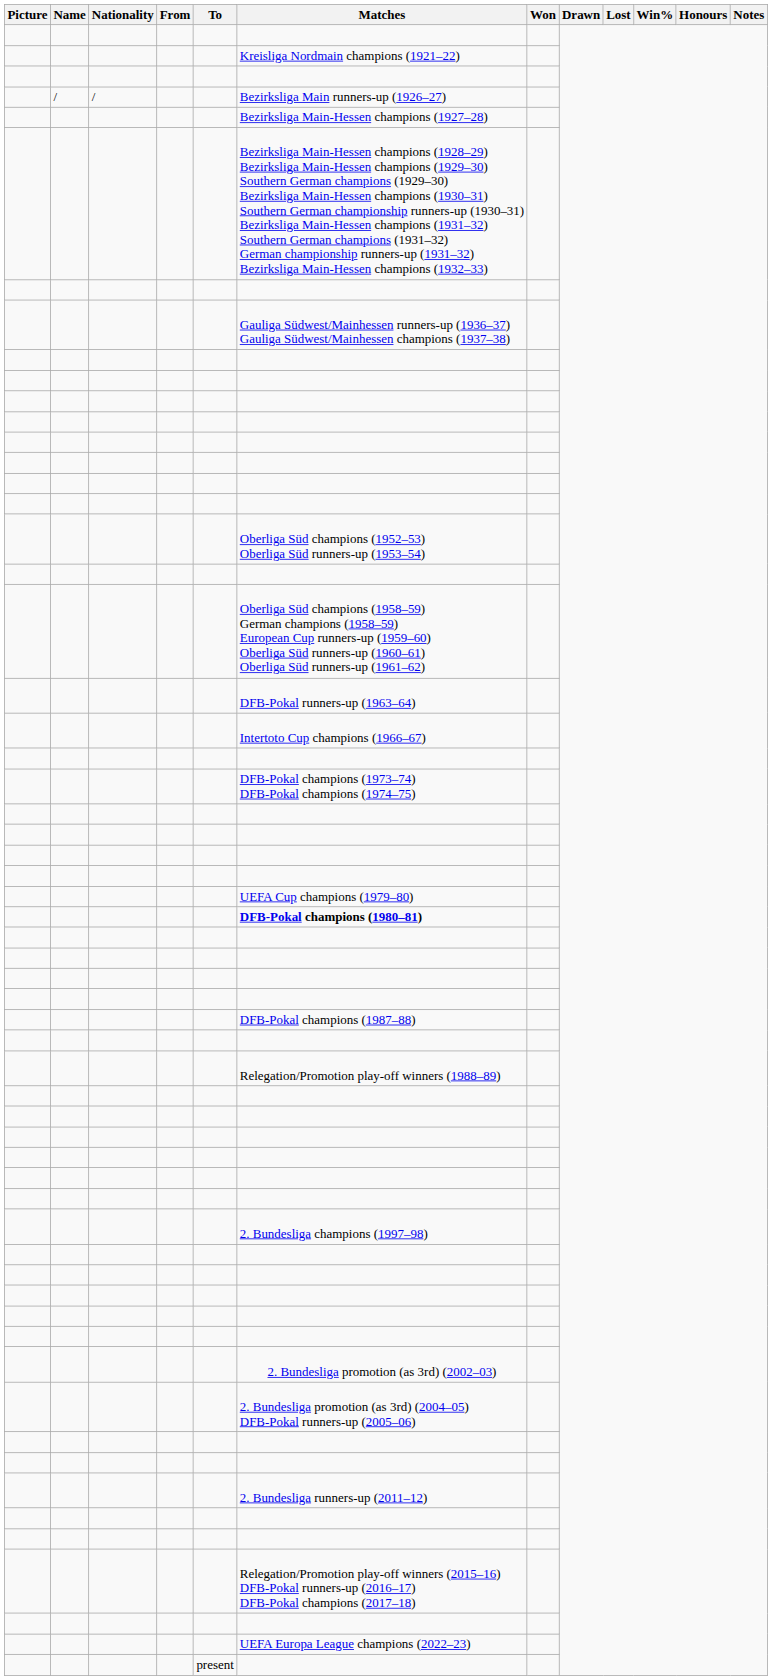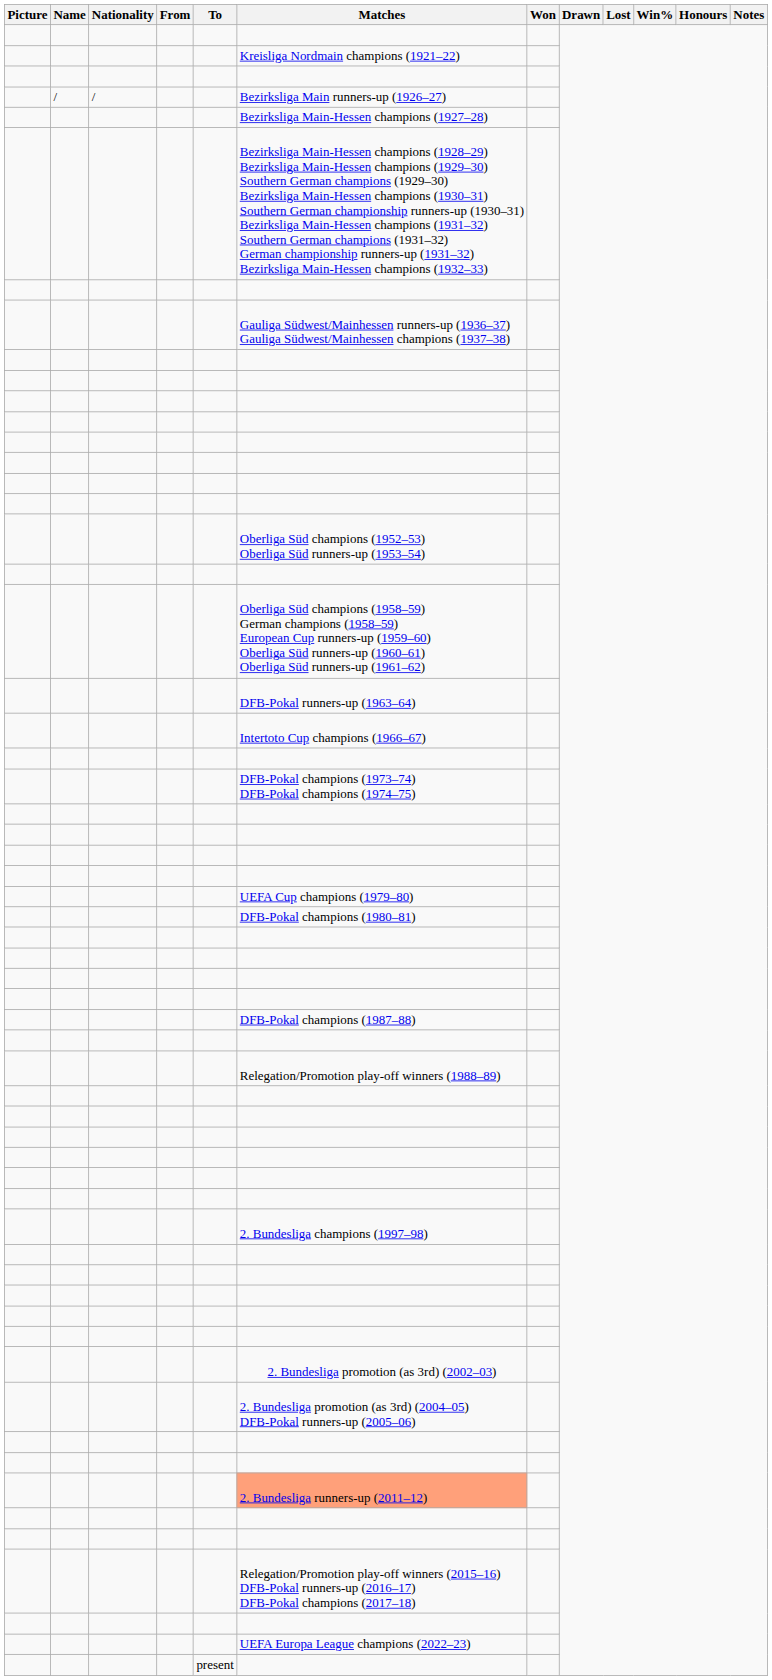row 30 | Matches: bold -> normal
row 54 | Matches: no background -> lightsalmon background
